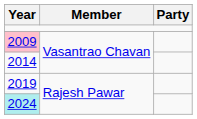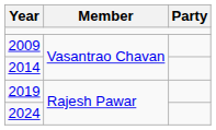2009 | Year: pink background -> no background
2024 | Year: paleturquoise background -> no background
